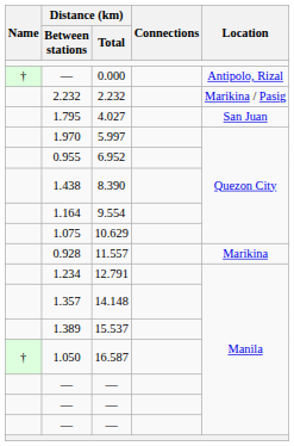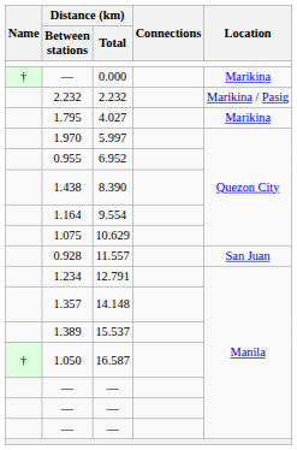0.000 | Location: Antipolo, Rizal -> Marikina
4.027 | Location: San Juan -> Marikina
11.557 | Location: Marikina -> San Juan
